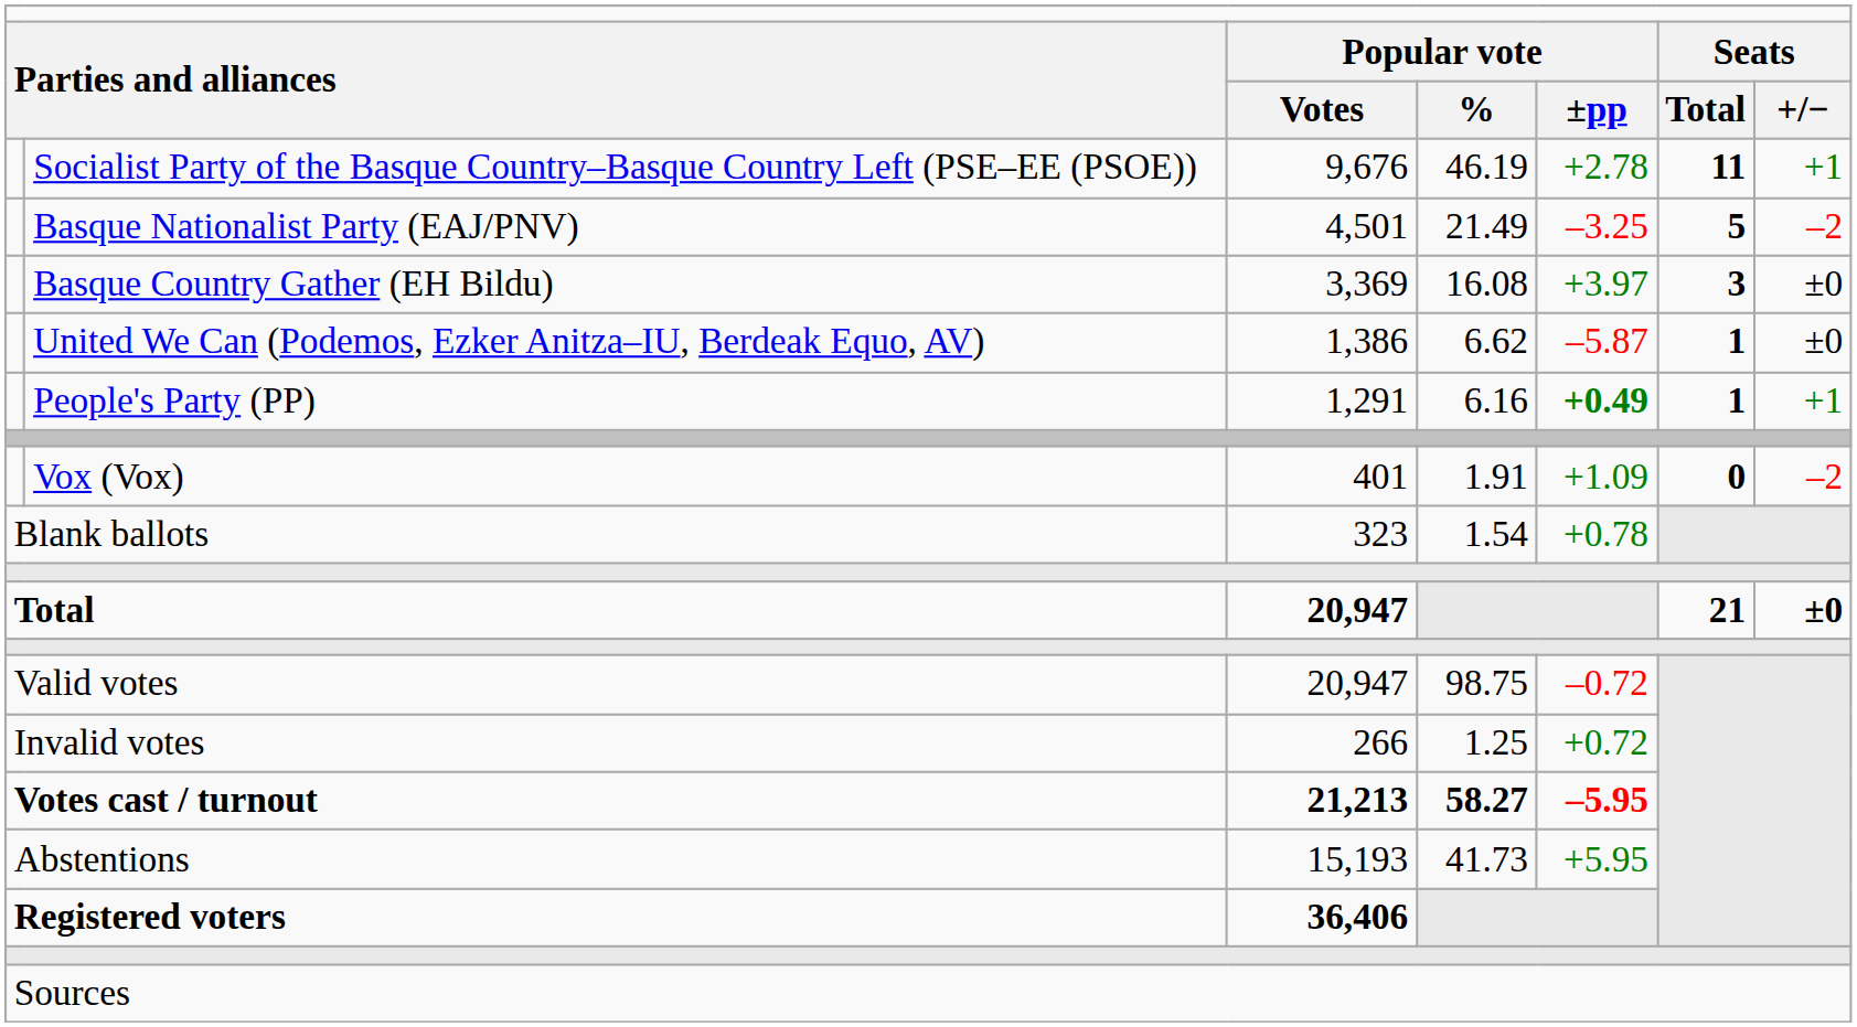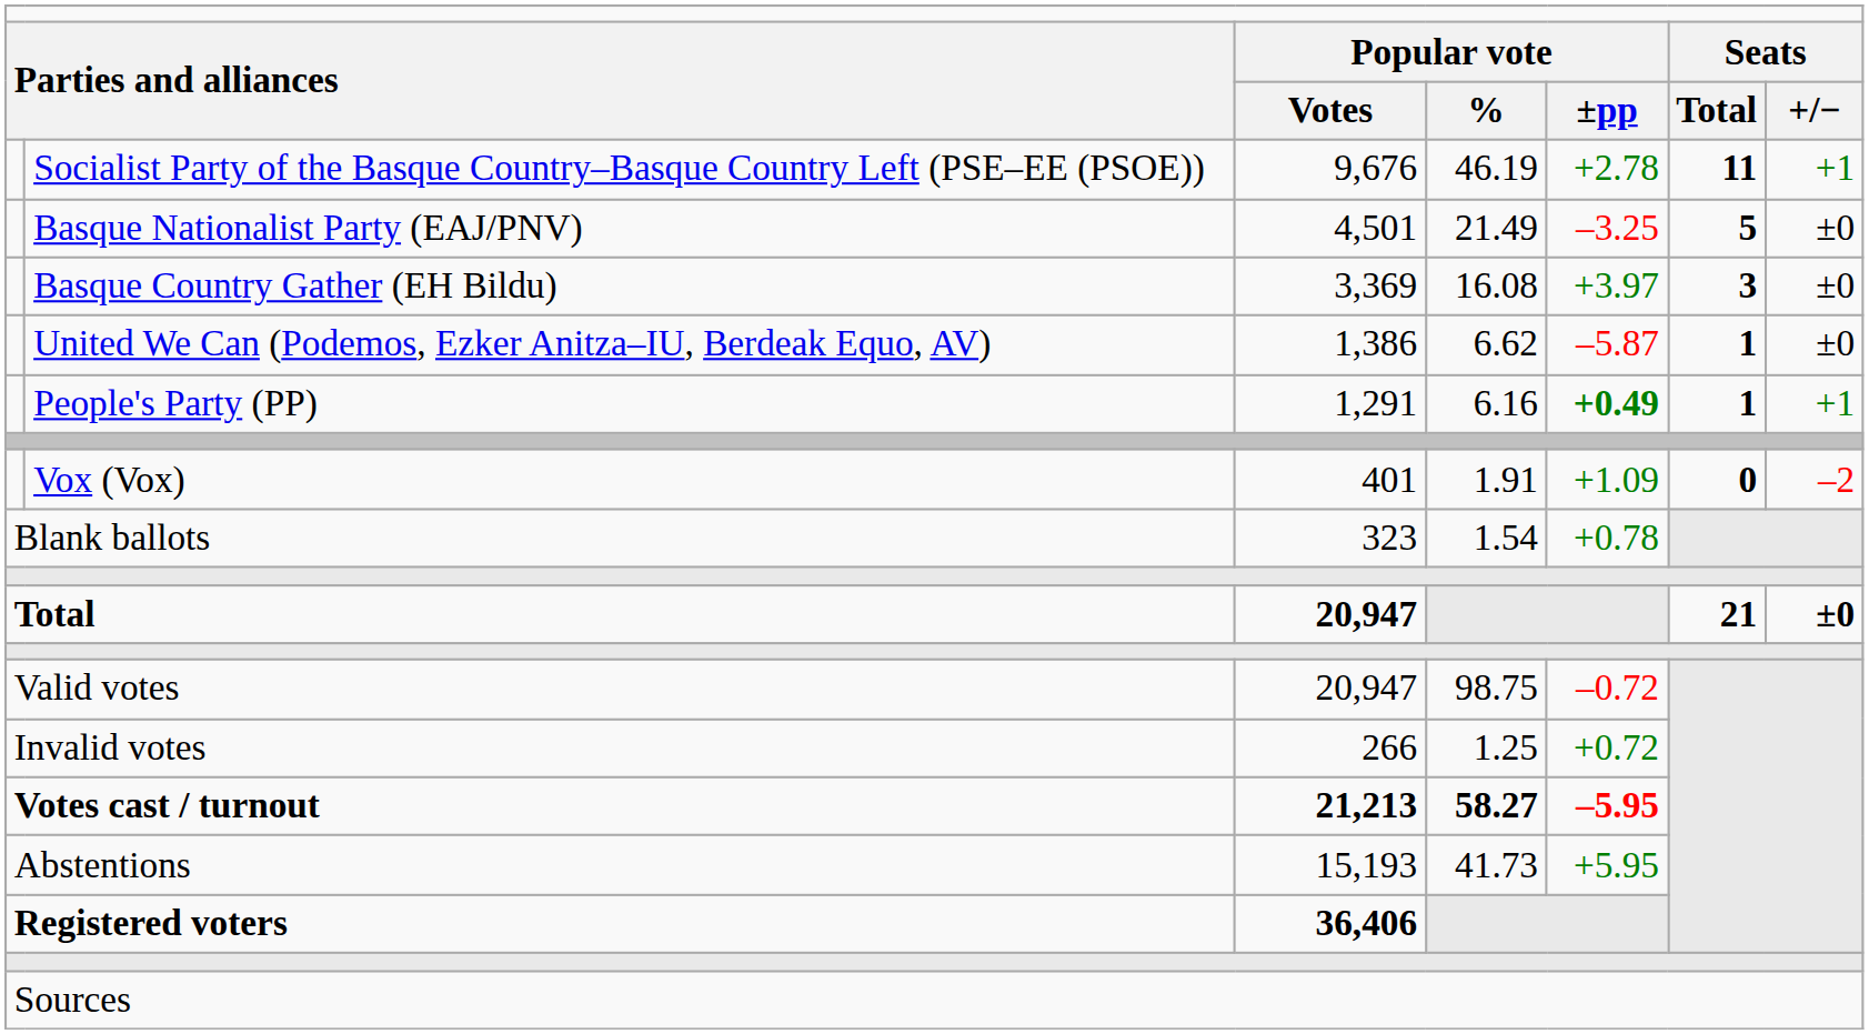Basque Nationalist Party (EAJ/PNV) | column 7: –2 -> ±0
